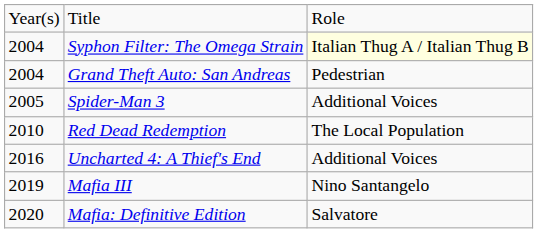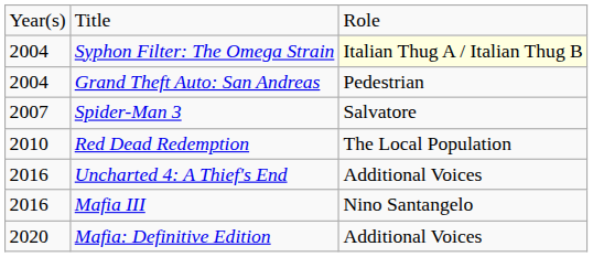Spider-Man 3 | column 1: 2005 -> 2007
Spider-Man 3 | column 3: Additional Voices -> Salvatore
Mafia III | column 1: 2019 -> 2016
Mafia: Definitive Edition | column 3: Salvatore -> Additional Voices
